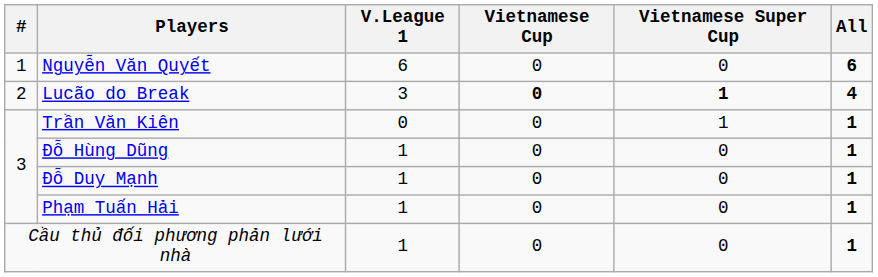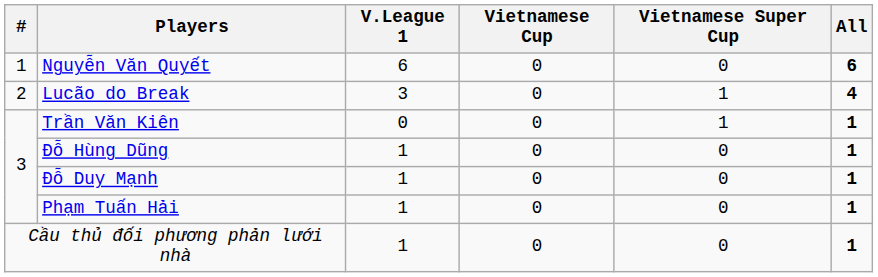Lucão do Break | Vietnamese Cup: bold -> normal
Lucão do Break | Vietnamese Super Cup: bold -> normal
